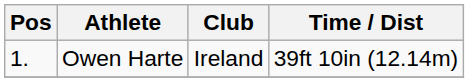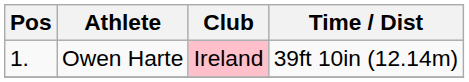Owen Harte | Club: no background -> pink background
